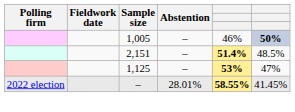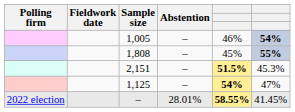1,005 | column 6: 50% -> 54%
+ row: 1,808 | – | 45% | 55%
2,151 | column 5: 51.4% -> 51.5%
2,151 | column 6: 48.5% -> 45.3%
1,125 | column 5: 53% -> 54%
